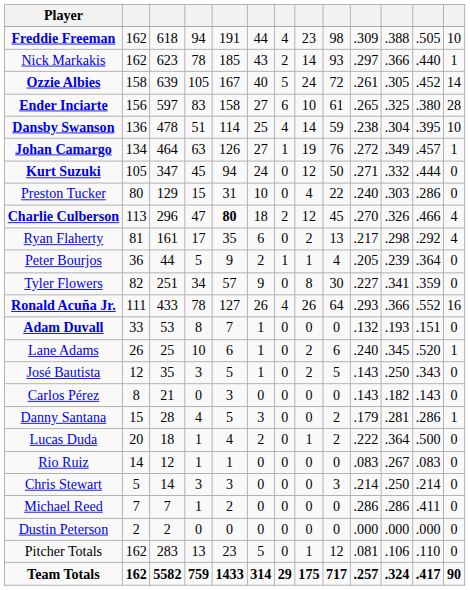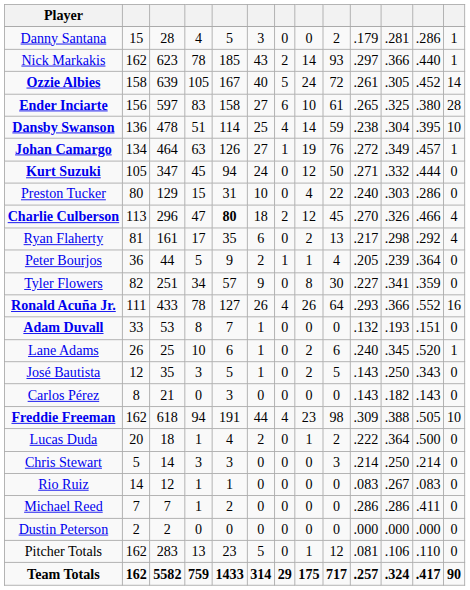rows swapped: Freddie Freeman <-> Danny Santana
rows swapped: Rio Ruiz <-> Chris Stewart
